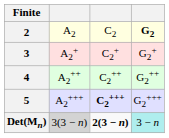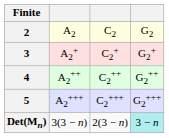2 | column 4: bold -> normal
5 | column 3: bold -> normal
Det(Mn) | column 2: lightgrey background -> no background
Det(Mn) | column 3: bold -> normal
